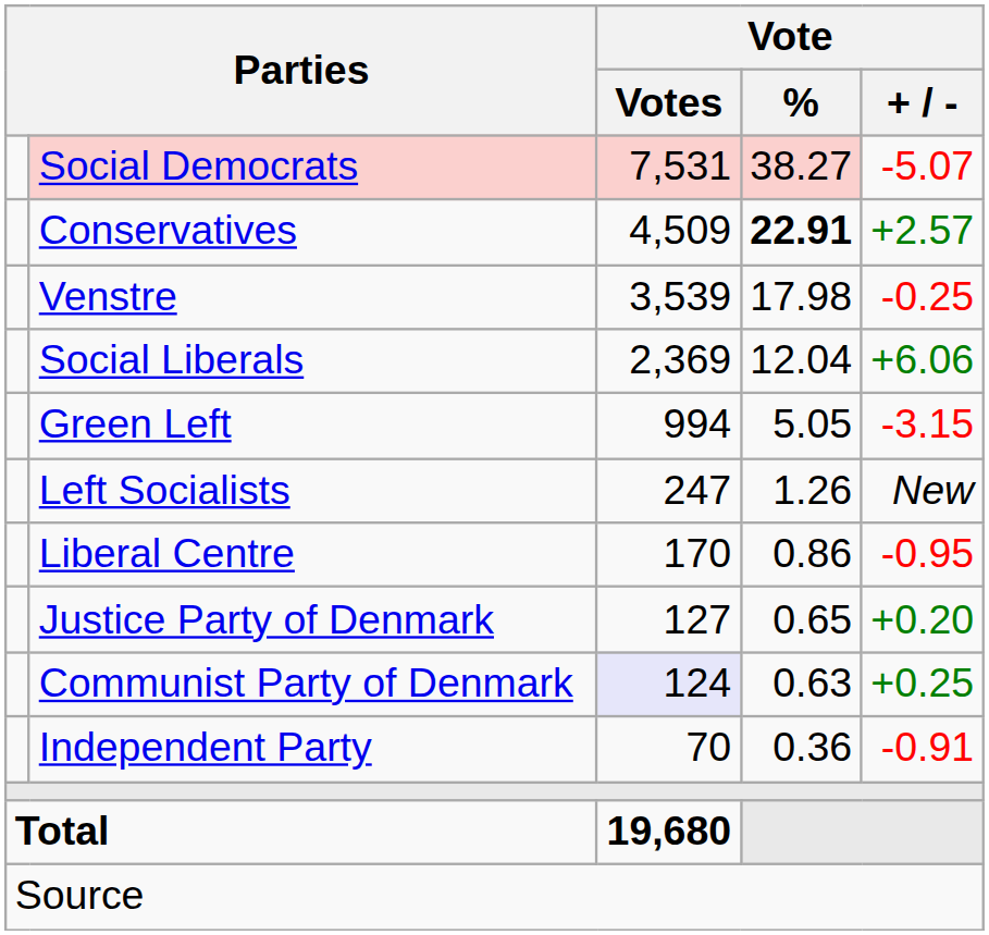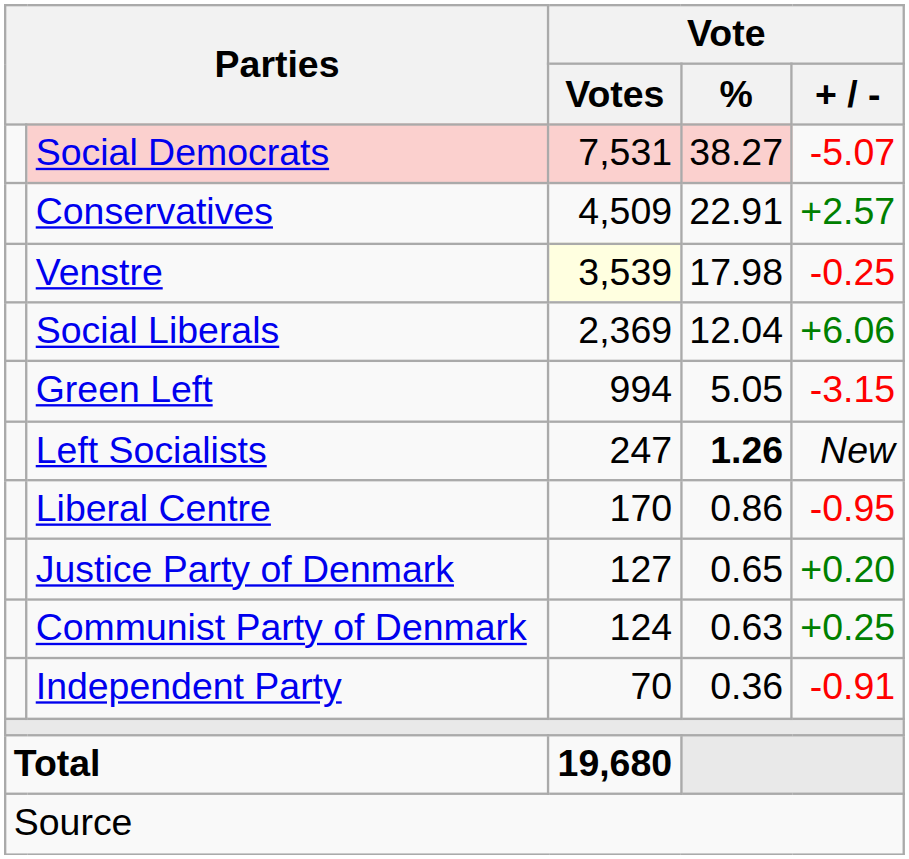Conservatives | Vote / %: bold -> normal
Venstre | Vote / Votes: no background -> lightyellow background
Left Socialists | Vote / %: normal -> bold
Communist Party of Denmark | Vote / Votes: lavender background -> no background
